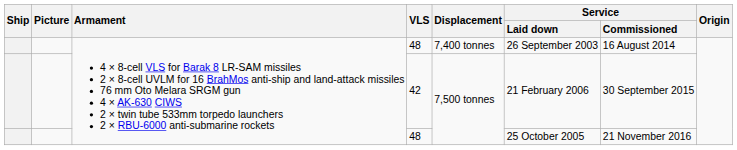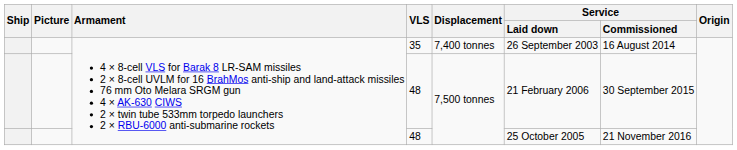row 3 | VLS: 48 -> 35
row 4 | VLS: 42 -> 48
